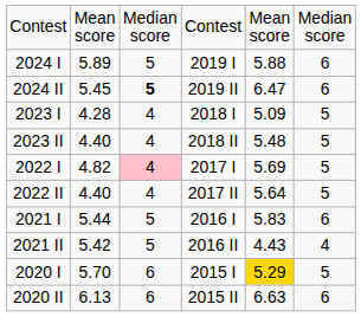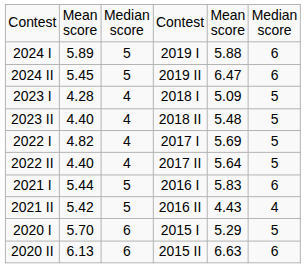2024 II | column 3: bold -> normal
2022 I | column 3: pink background -> no background
2020 I | column 5: gold background -> no background
